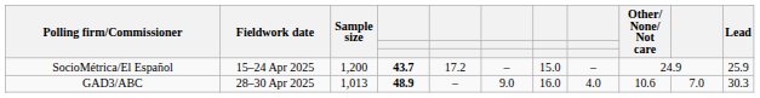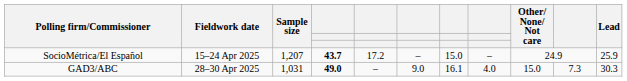SocioMétrica/El Español | Sample size: 1,200 -> 1,207
GAD3/ABC | Sample size: 1,013 -> 1,031
GAD3/ABC | column 4: 48.9 -> 49.0
GAD3/ABC | column 7: 16.0 -> 16.1
GAD3/ABC | Other/ None/ Not care: 10.6 -> 15.0
GAD3/ABC | column 10: 7.0 -> 7.3
